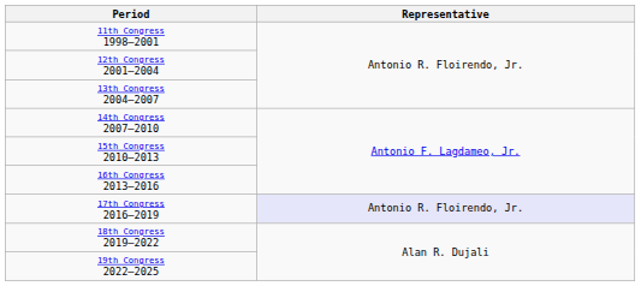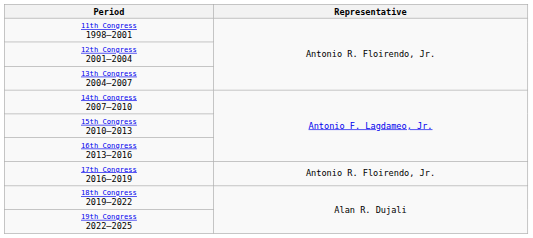17th Congress 2016–2019 | Representative: lavender background -> no background
